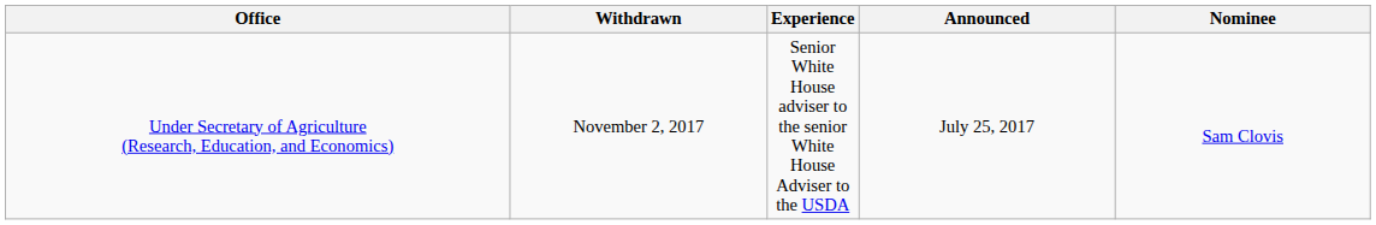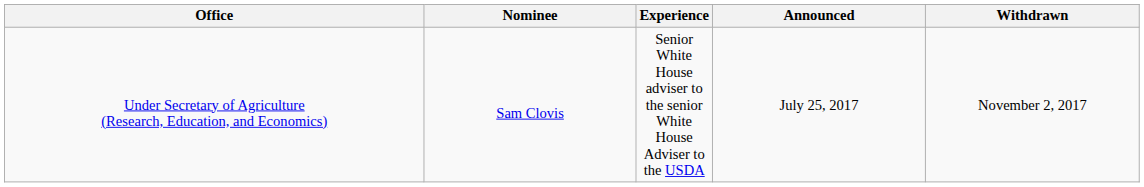columns swapped: Nominee <-> Withdrawn
